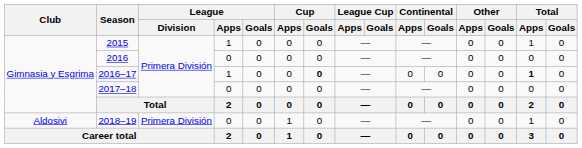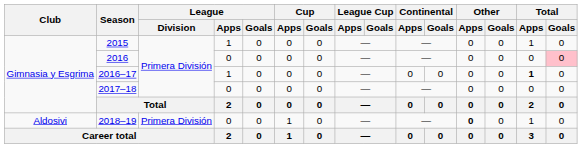2016 | Total / Goals: no background -> pink background
2016–17 | Cup / Goals: bold -> normal
2018–19 | Other / Apps: normal -> bold
